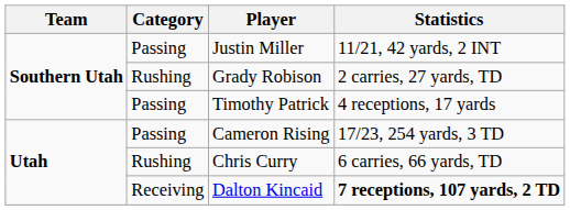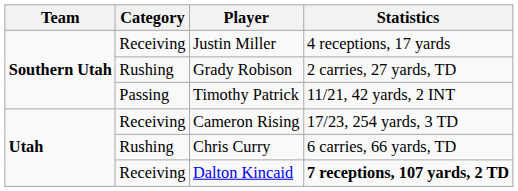Justin Miller | Category: Passing -> Receiving
Justin Miller | Statistics: 11/21, 42 yards, 2 INT -> 4 receptions, 17 yards
Timothy Patrick | Statistics: 4 receptions, 17 yards -> 11/21, 42 yards, 2 INT
Cameron Rising | Category: Passing -> Receiving
